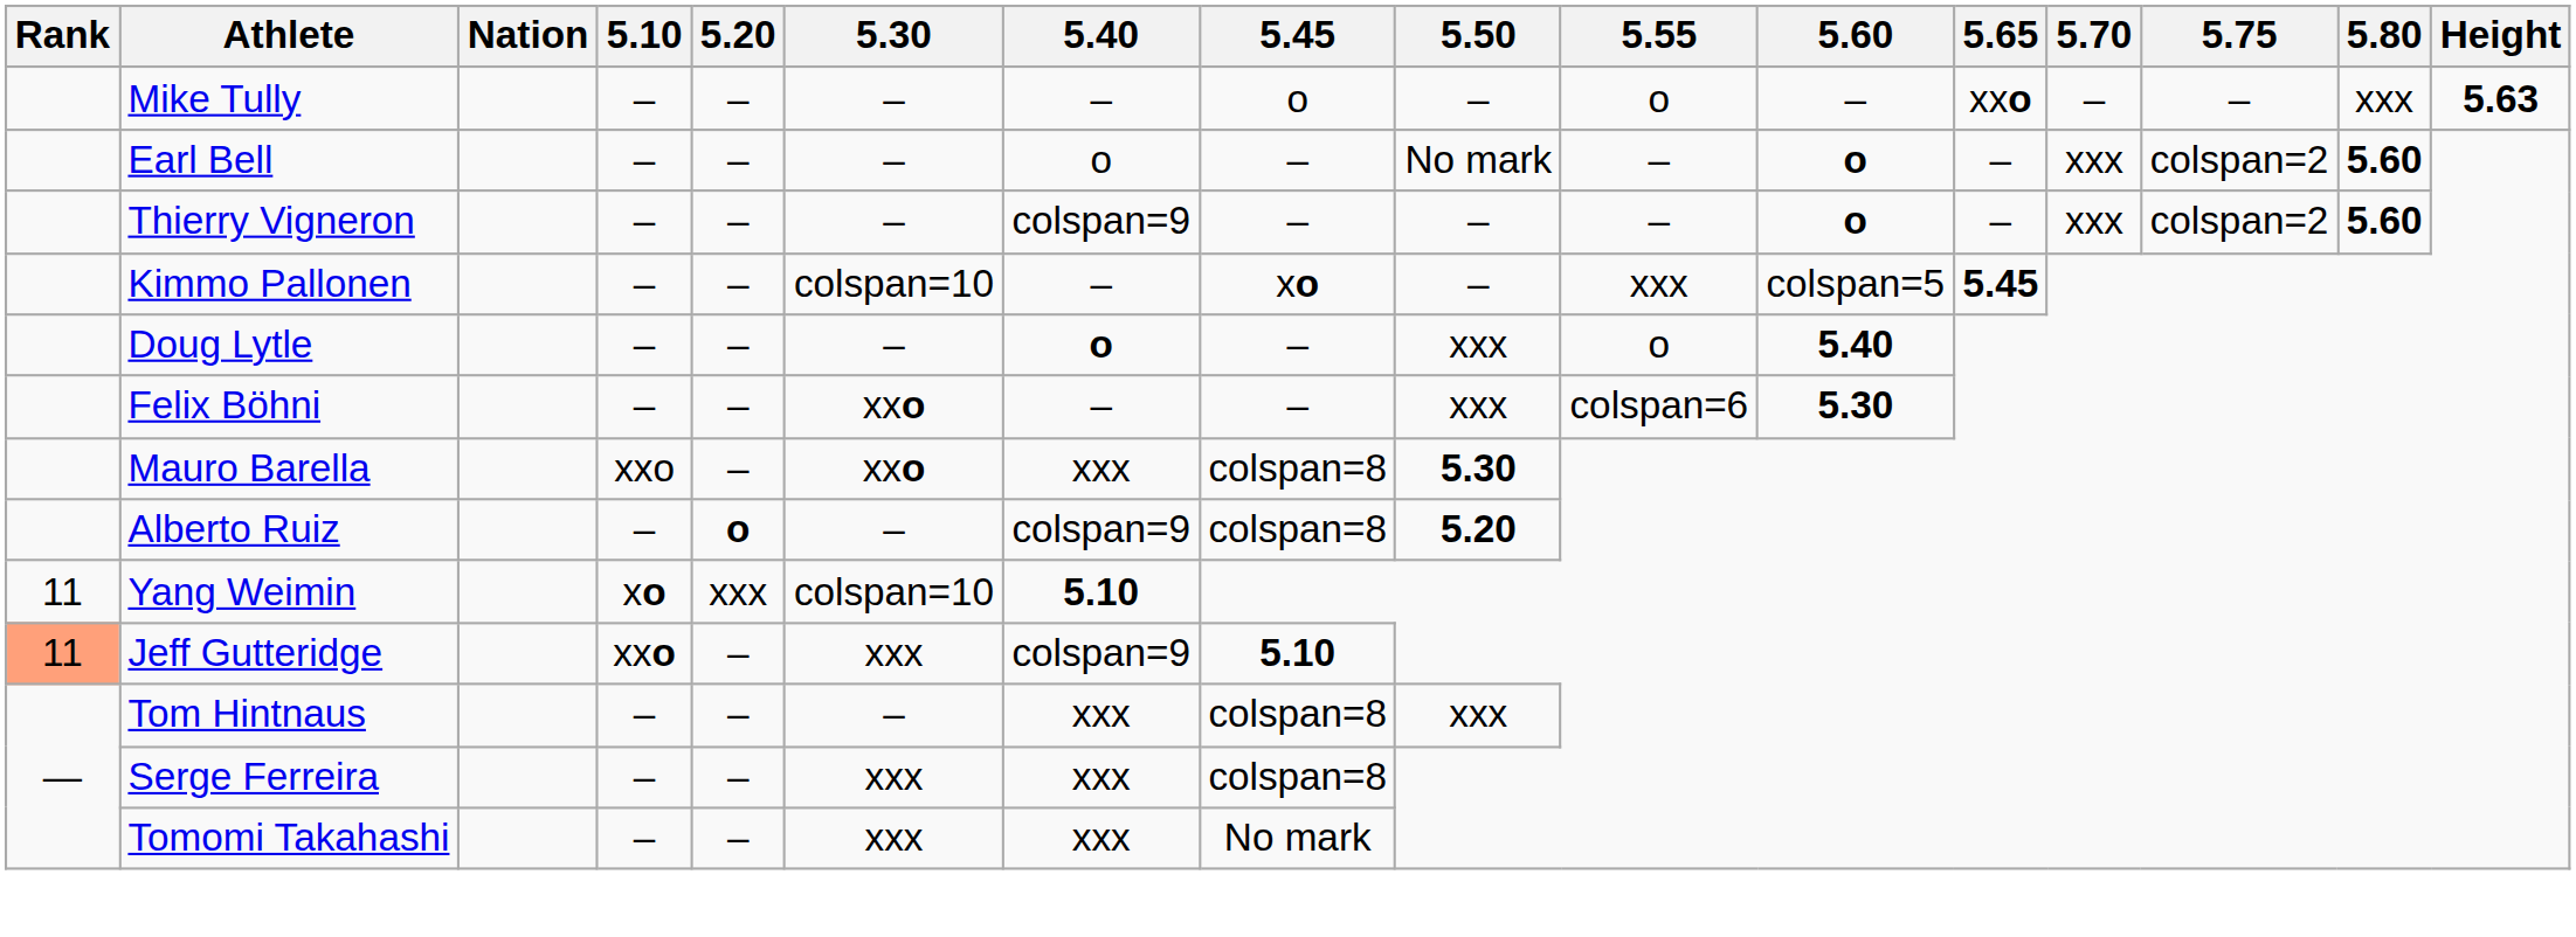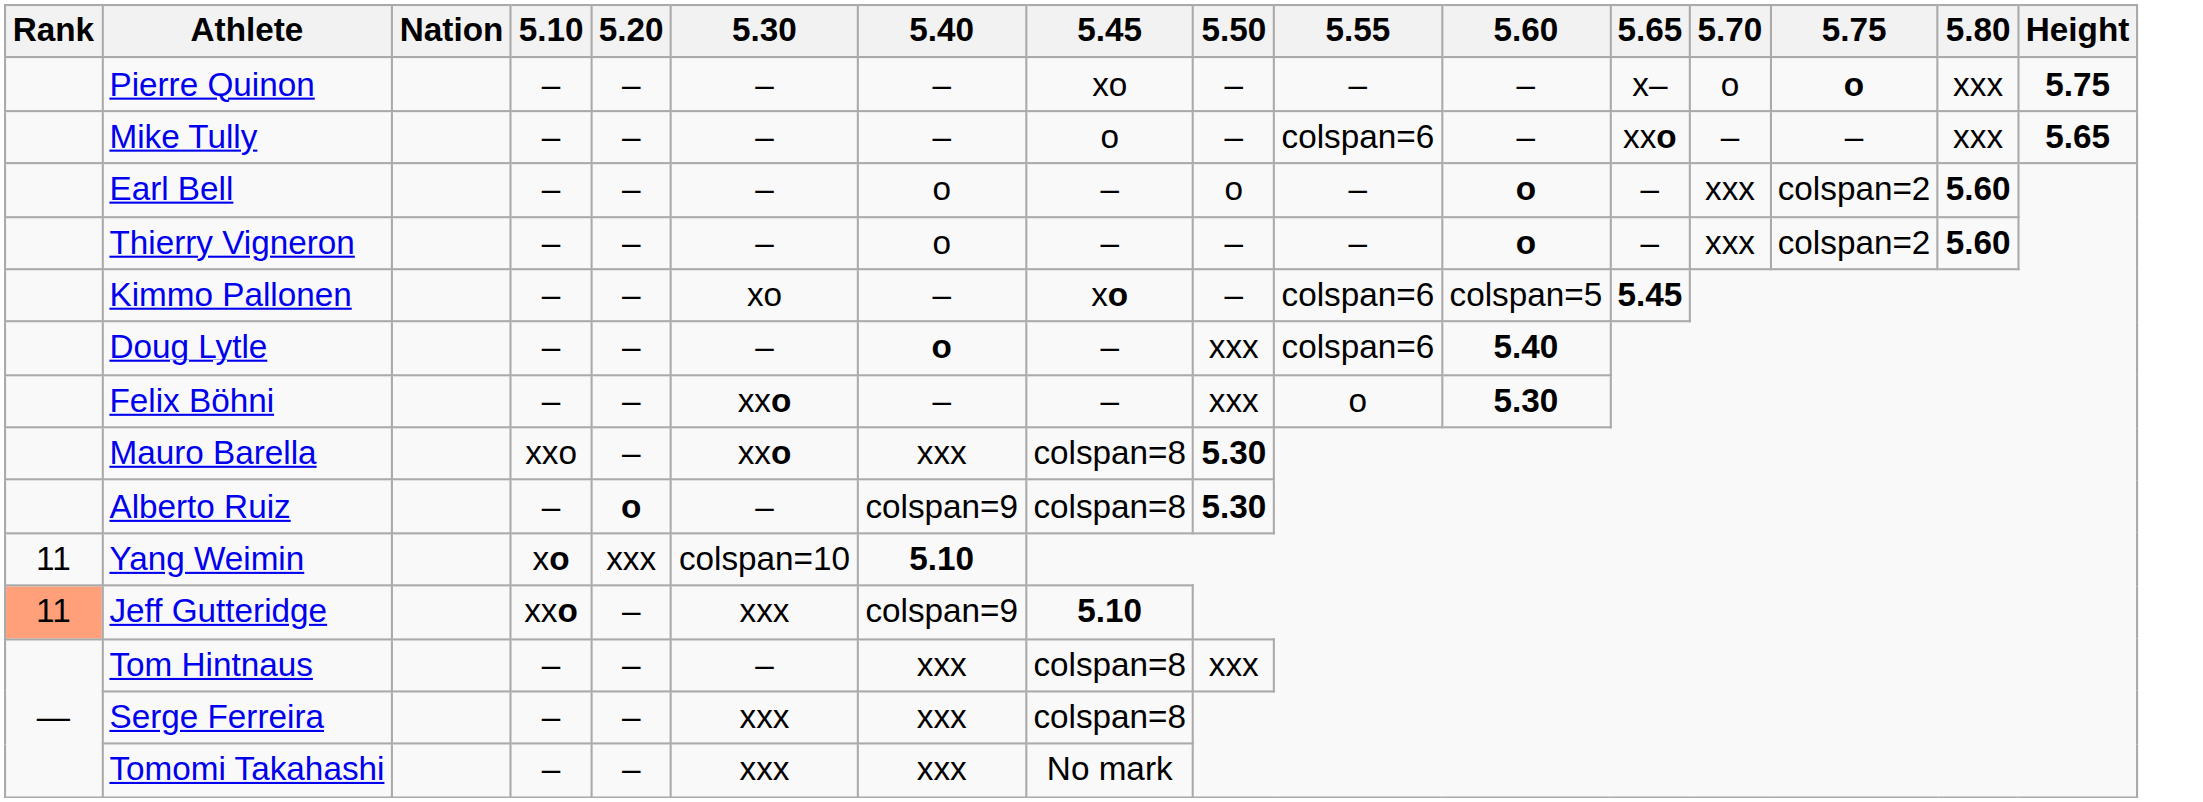+ row: Pierre Quinon | – | – | – | – | xo | – | – | – | x– | o | o | xxx | 5.75
Mike Tully | 5.55: o -> colspan=6
Mike Tully | Height: 5.63 -> 5.65
Earl Bell | 5.50: No mark -> o
Thierry Vigneron | 5.40: colspan=9 -> o
Kimmo Pallonen | 5.30: colspan=10 -> xo
Kimmo Pallonen | 5.55: xxx -> colspan=6
Doug Lytle | 5.55: o -> colspan=6
Felix Böhni | 5.55: colspan=6 -> o
Alberto Ruiz | 5.50: 5.20 -> 5.30
